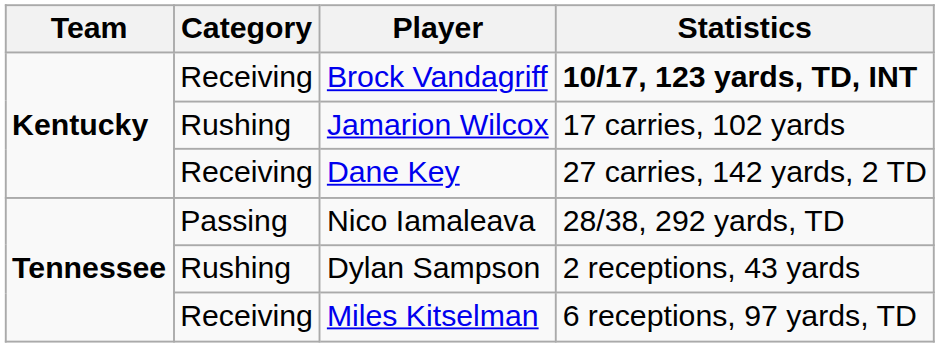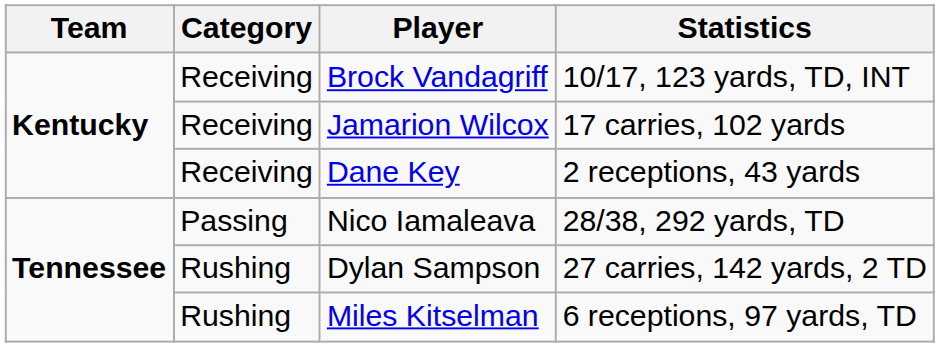Brock Vandagriff | Statistics: bold -> normal
Jamarion Wilcox | Category: Rushing -> Receiving
Dane Key | Statistics: 27 carries, 142 yards, 2 TD -> 2 receptions, 43 yards
Dylan Sampson | Statistics: 2 receptions, 43 yards -> 27 carries, 142 yards, 2 TD
Miles Kitselman | Category: Receiving -> Rushing
